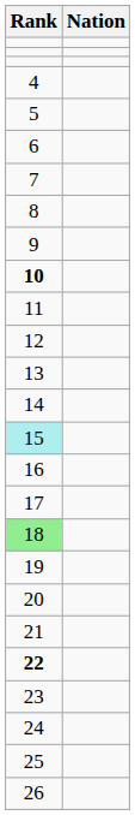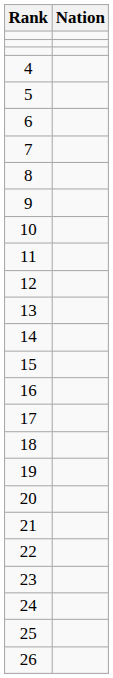row 11 | Rank: bold -> normal
row 16 | Rank: paleturquoise background -> no background
row 19 | Rank: lightgreen background -> no background
row 23 | Rank: bold -> normal
